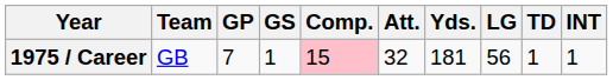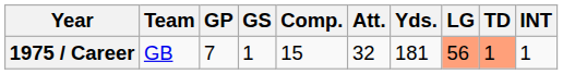row 2 | Comp.: pink background -> no background
row 2 | LG: no background -> lightsalmon background
row 2 | TD: no background -> lightsalmon background
